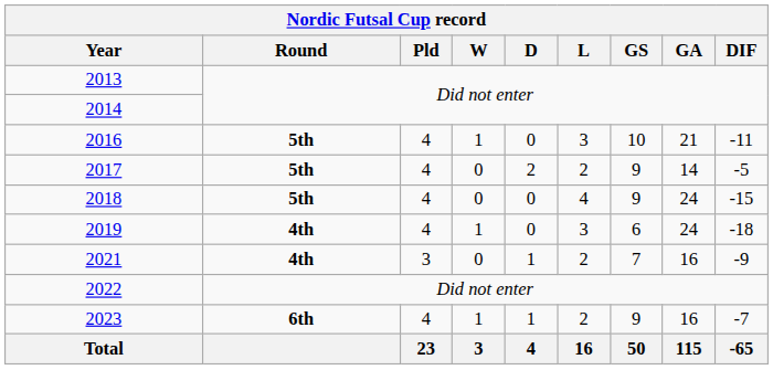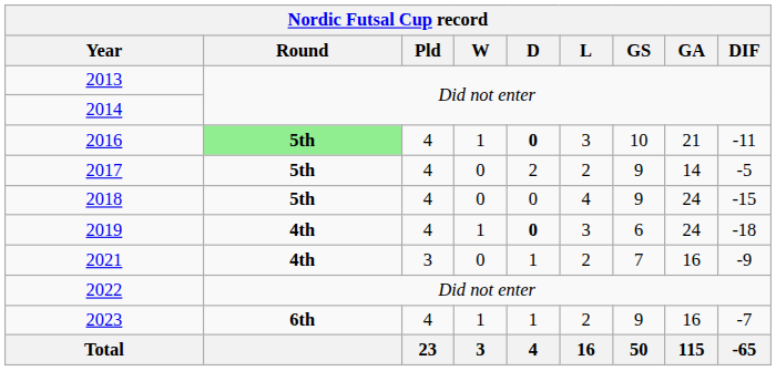2016 | Round: no background -> lightgreen background
2016 | D: normal -> bold
2019 | D: normal -> bold
